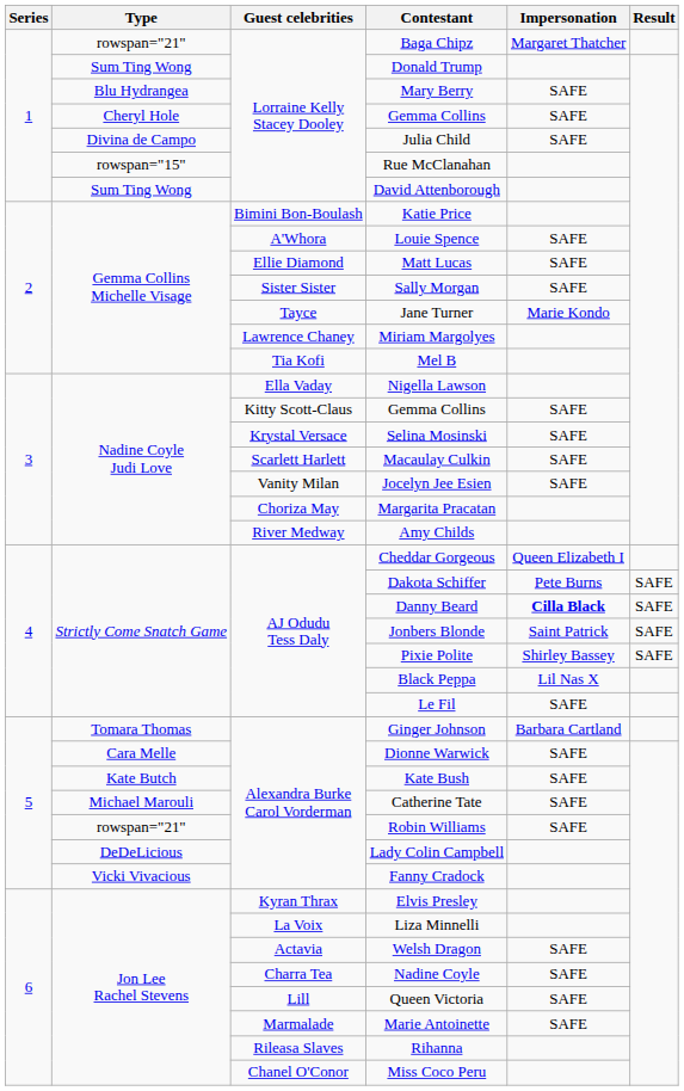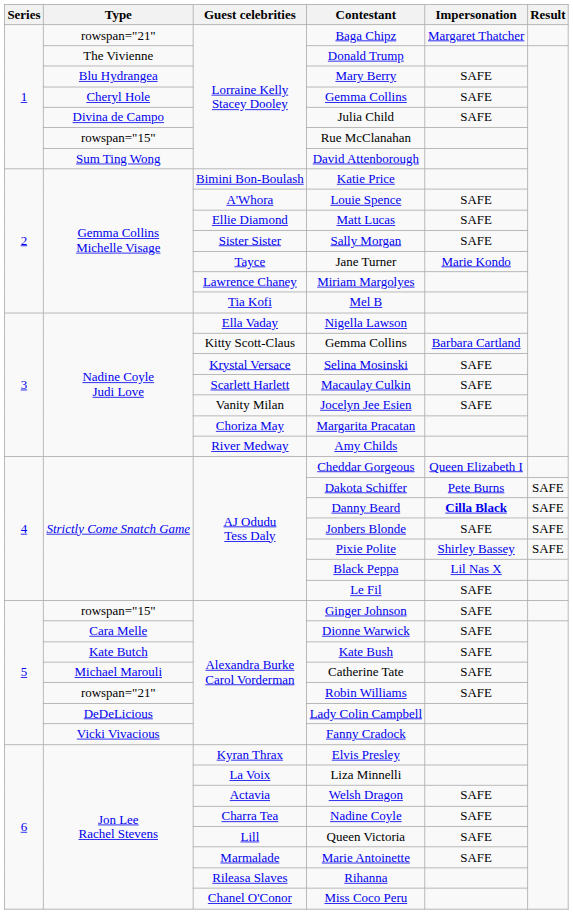Donald Trump | Type: Sum Ting Wong -> The Vivienne
Kitty Scott-Claus / Gemma Collins | Impersonation: SAFE -> Barbara Cartland
Jonbers Blonde | Impersonation: Saint Patrick -> SAFE
Ginger Johnson | Type: Tomara Thomas -> rowspan="15"
Ginger Johnson | Impersonation: Barbara Cartland -> SAFE
